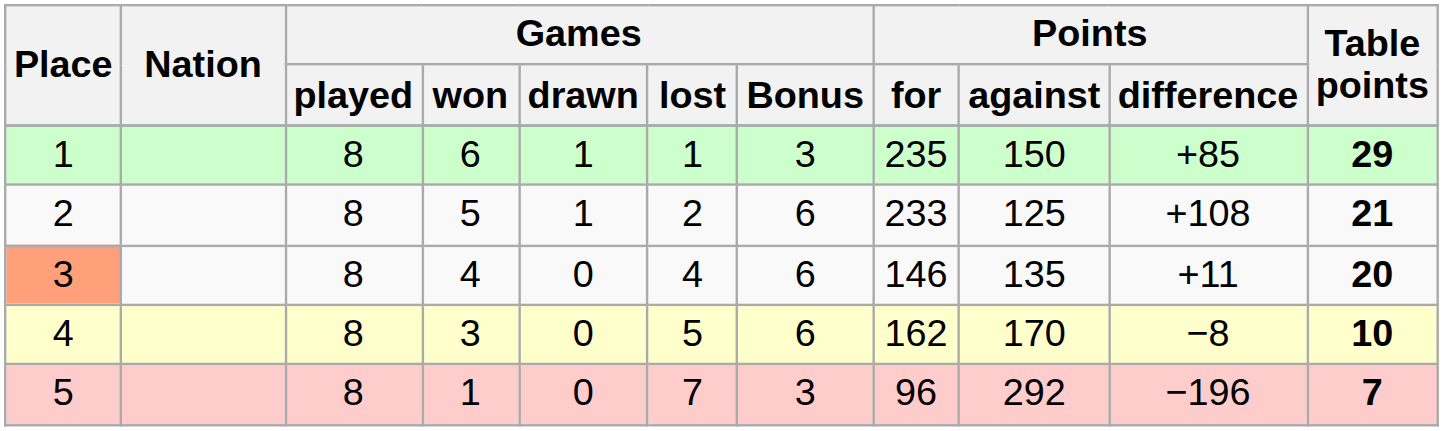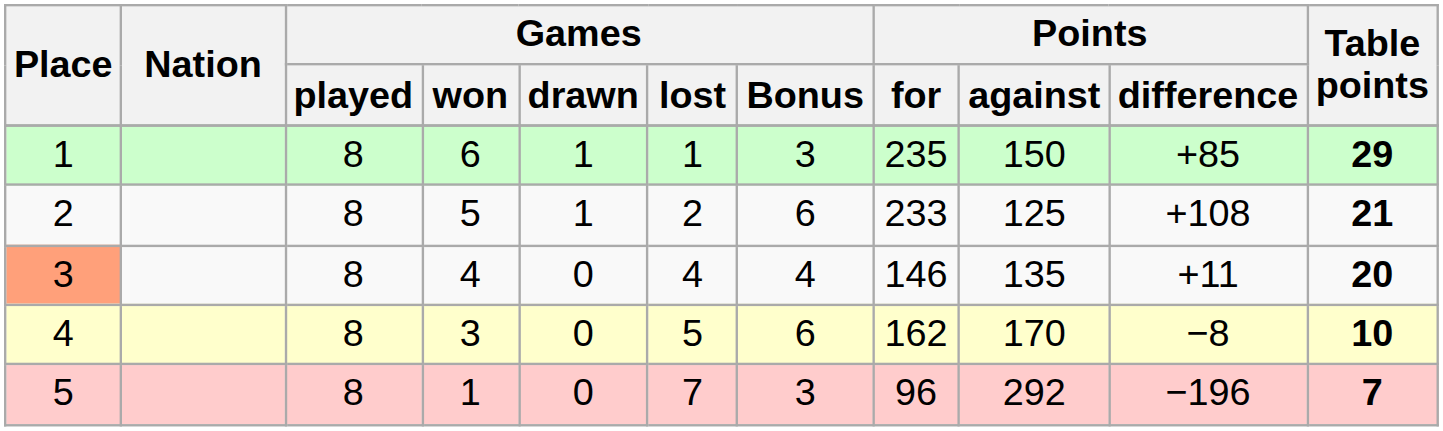row 5 | Games / Bonus: 6 -> 4
